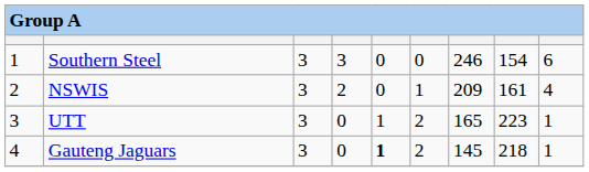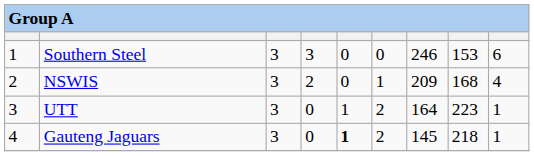Southern Steel | column 8: 154 -> 153
NSWIS | column 8: 161 -> 168
UTT | column 7: 165 -> 164
